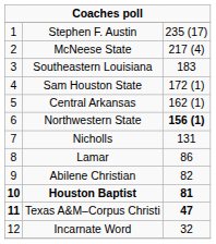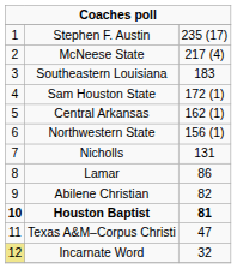Northwestern State | column 3: bold -> normal
Texas A&M–Corpus Christi | column 1: bold -> normal
Texas A&M–Corpus Christi | column 3: bold -> normal
Incarnate Word | column 1: no background -> khaki background
